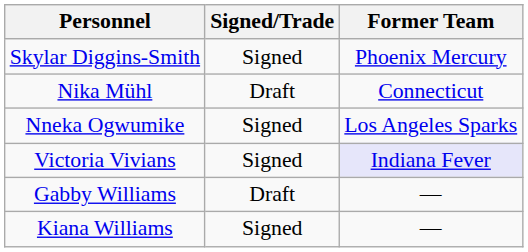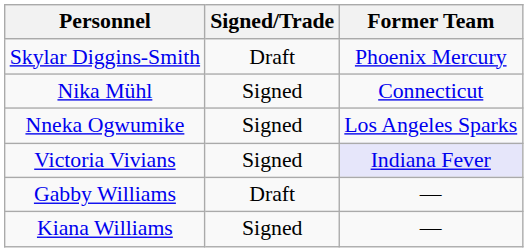Skylar Diggins-Smith | Signed/Trade: Signed -> Draft
Nika Mühl | Signed/Trade: Draft -> Signed
